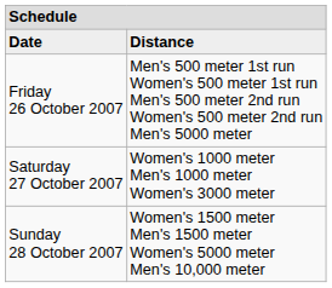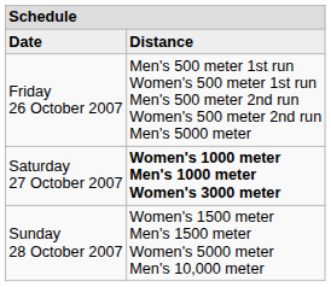Saturday 27 October 2007 | column 2: normal -> bold
